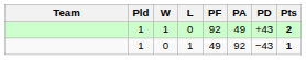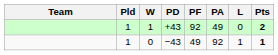columns swapped: L <-> PD
